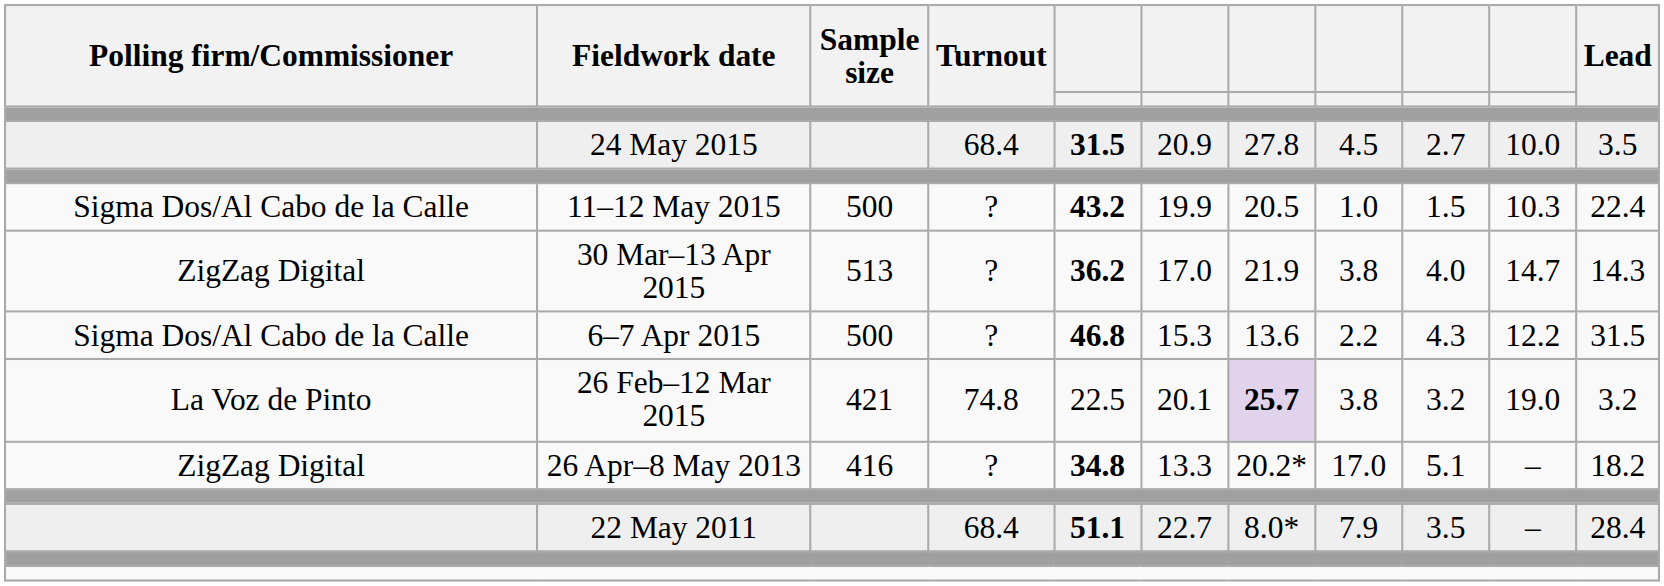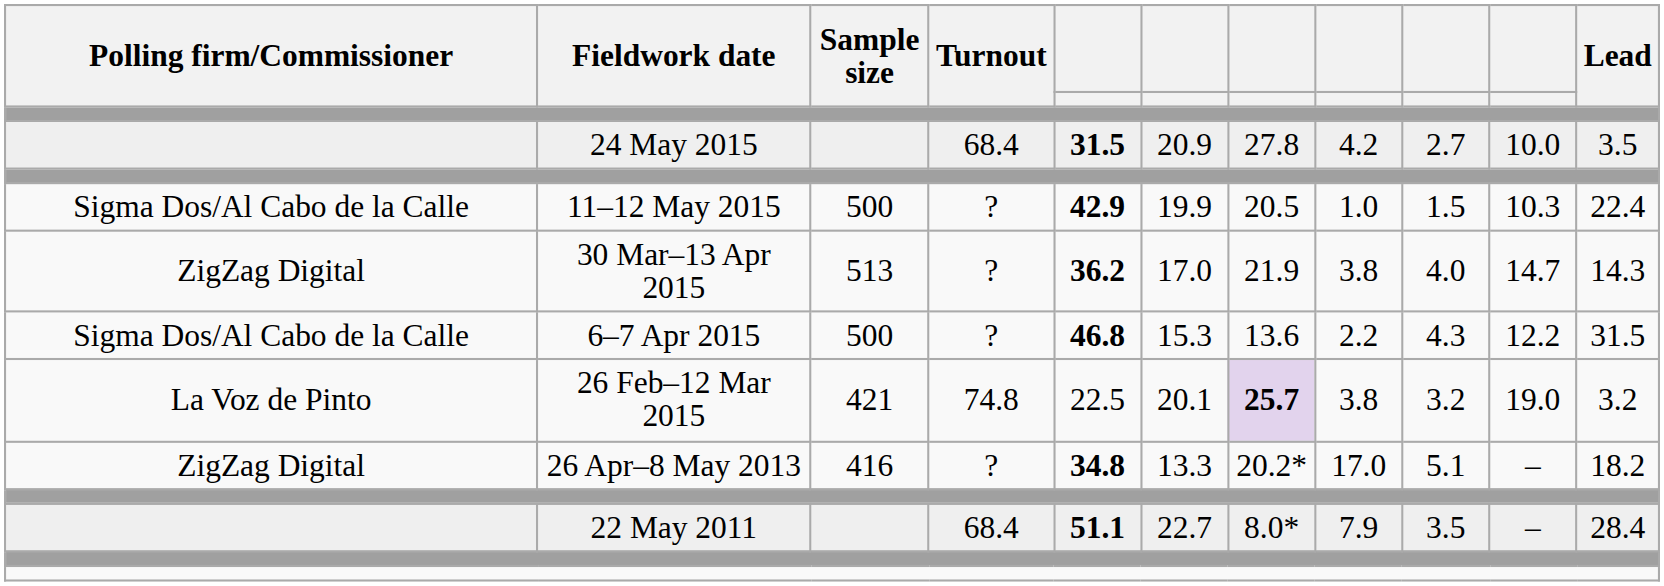24 May 2015 | column 8: 4.5 -> 4.2
11–12 May 2015 | column 5: 43.2 -> 42.9
